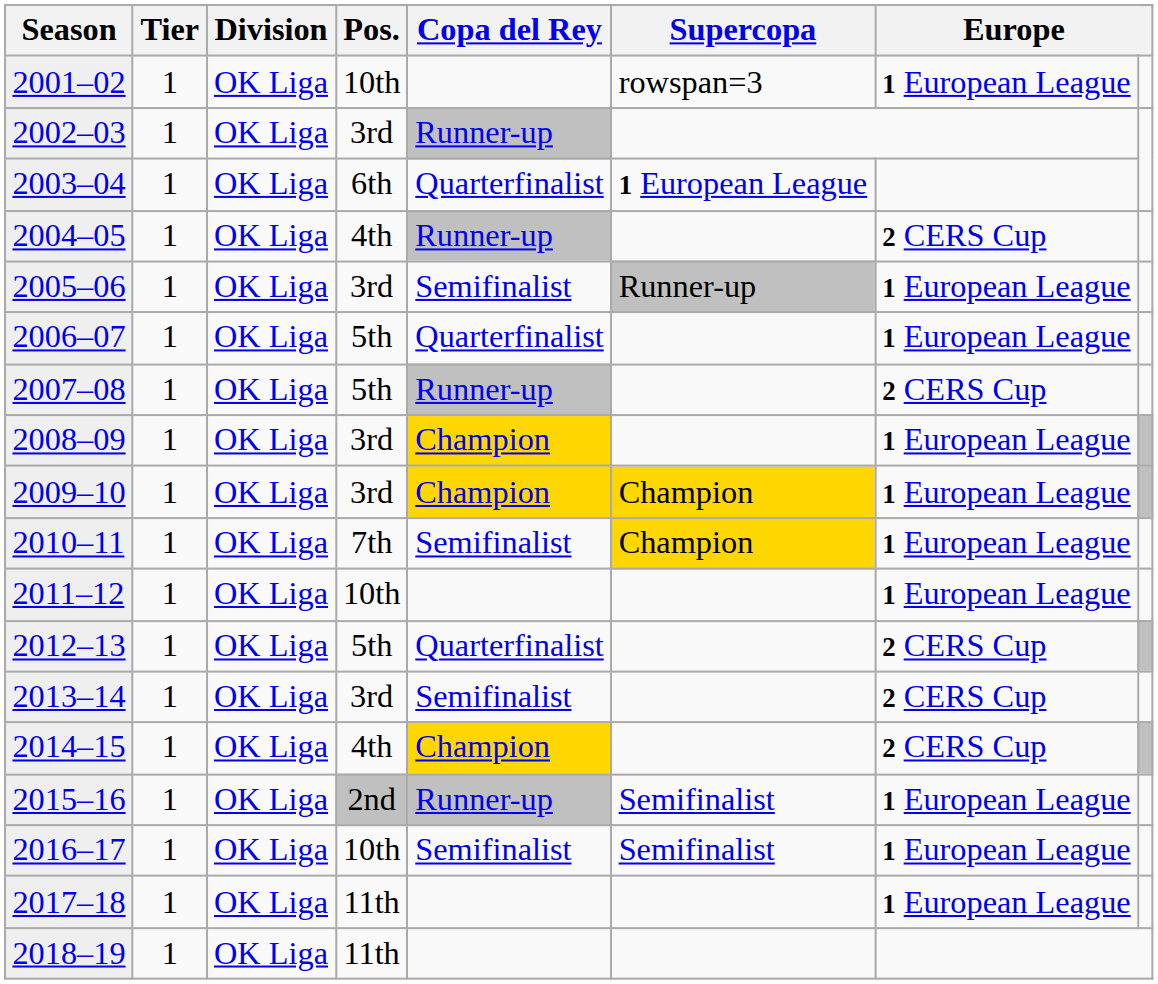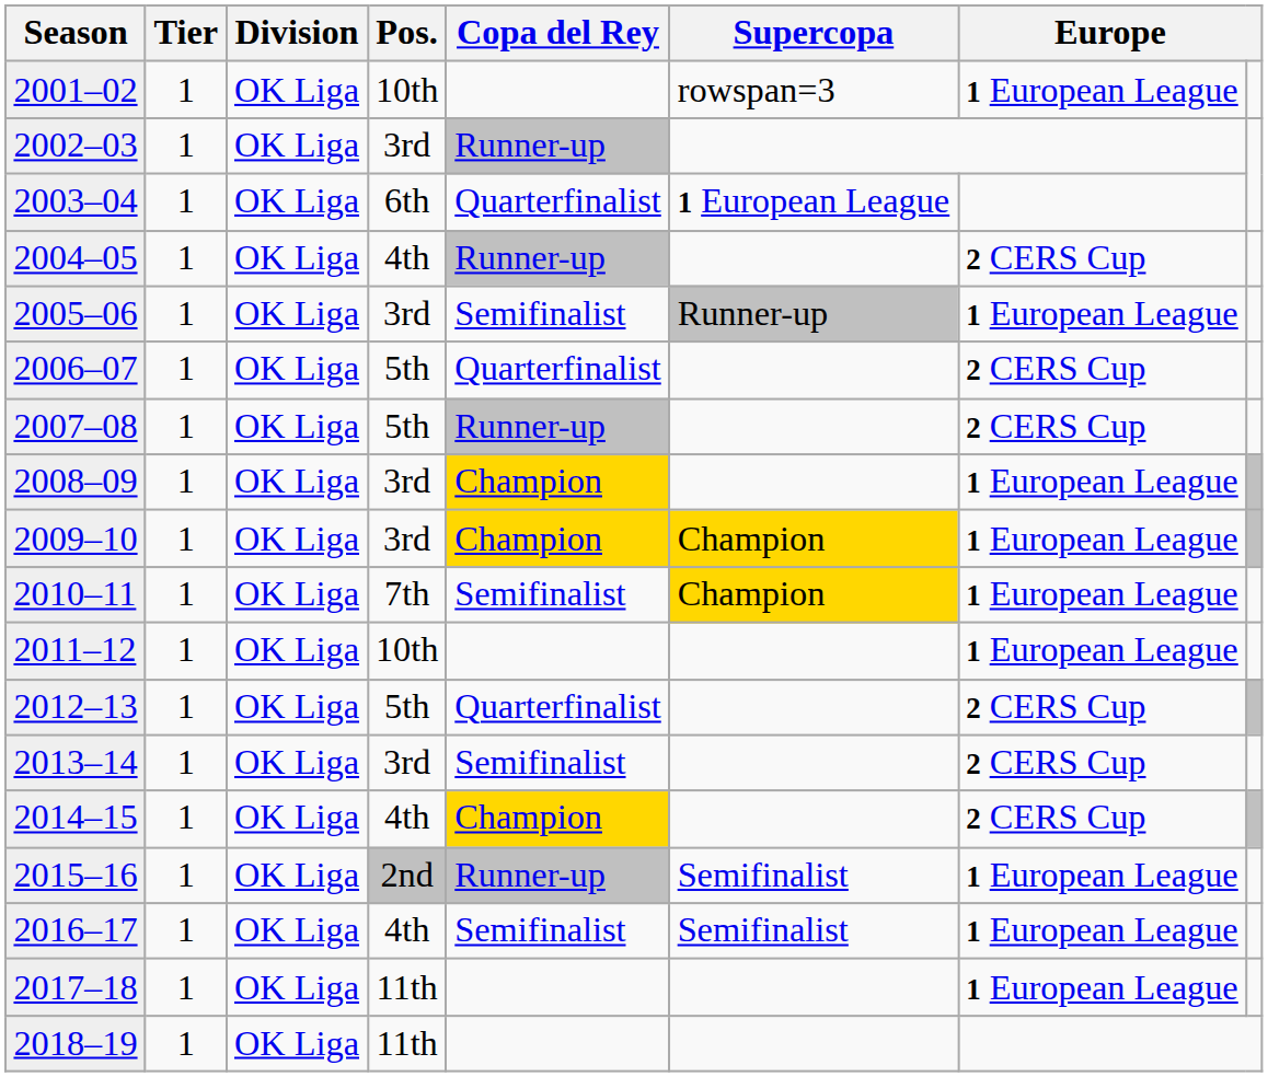2006–07 | column 7: 1 European League -> 2 CERS Cup
2016–17 | Pos.: 10th -> 4th
